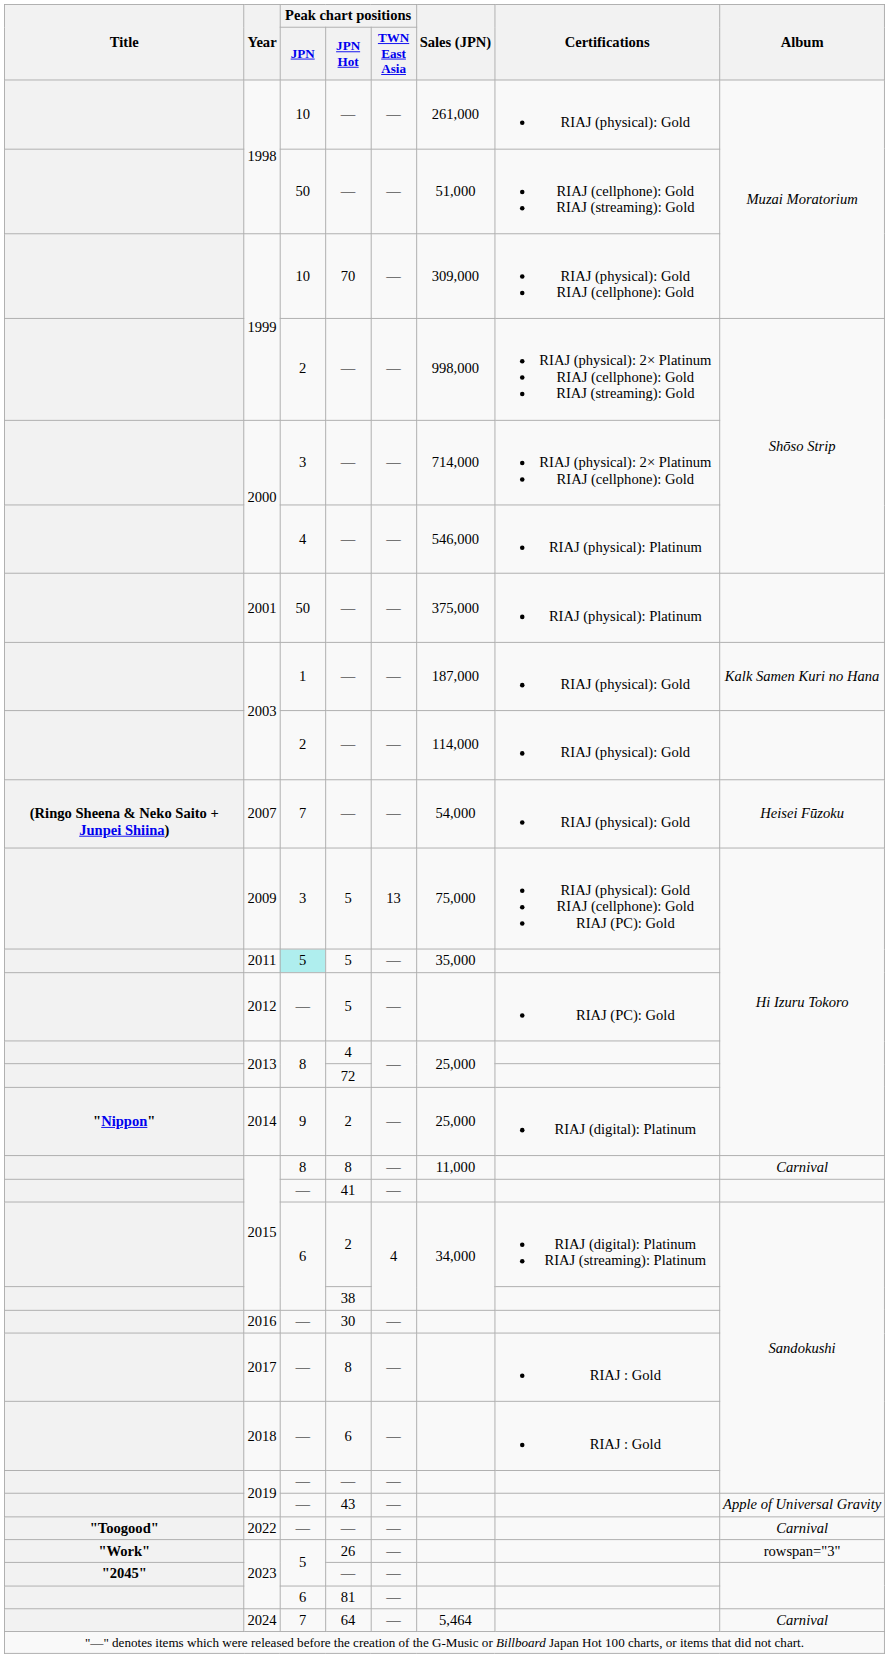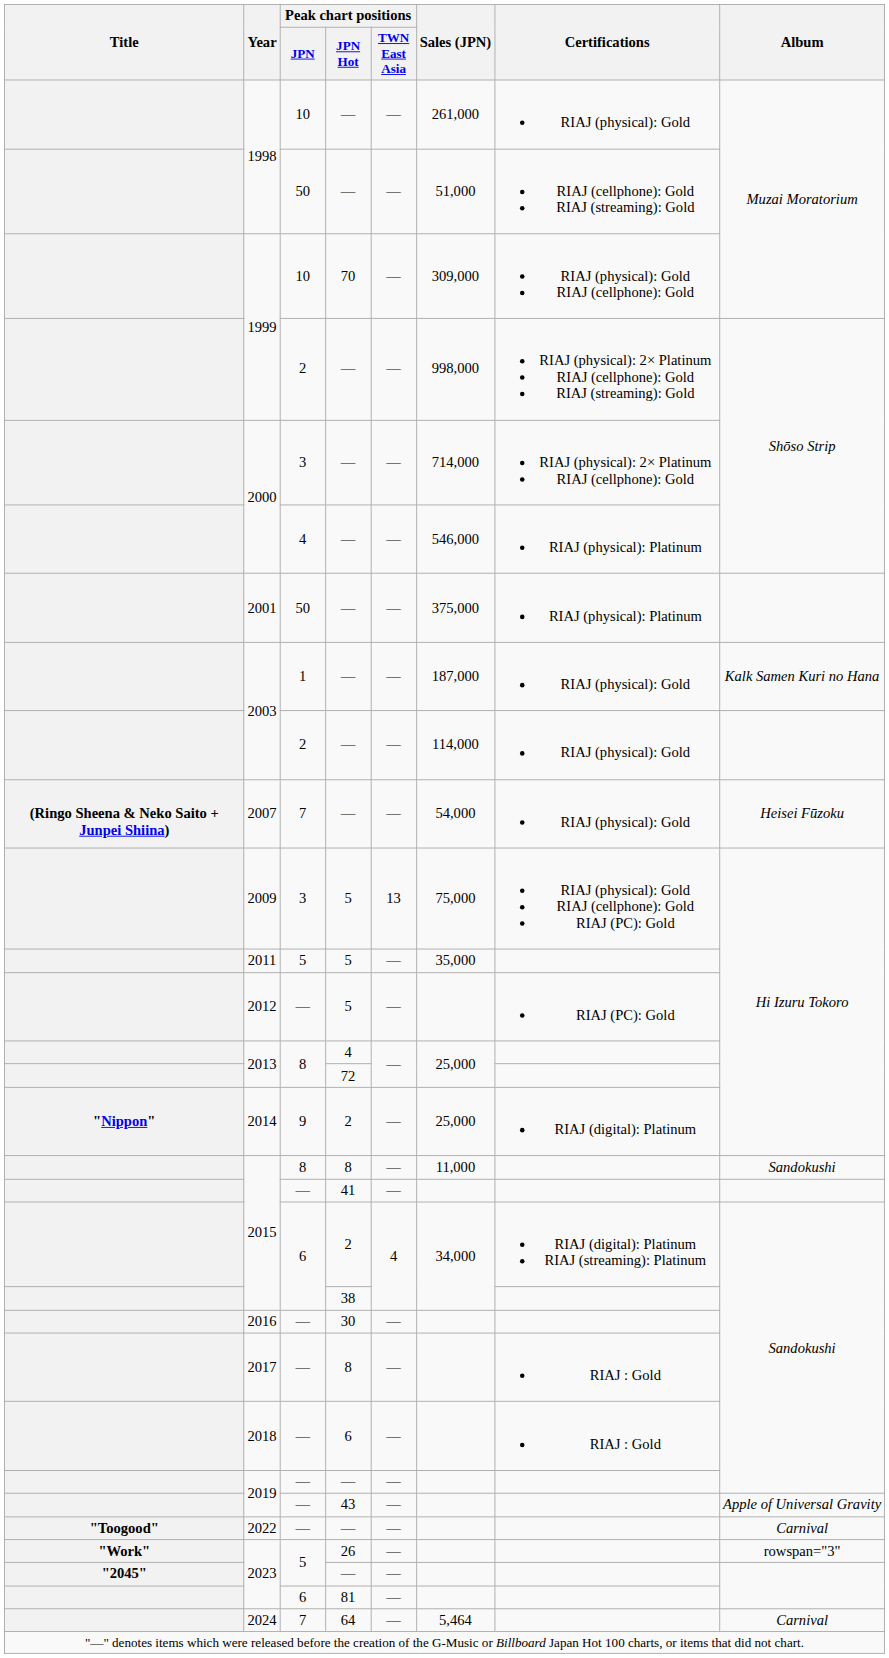2011 | Peak chart positions / JPN: paleturquoise background -> no background
2015 / 8 | Album: Carnival -> Sandokushi
